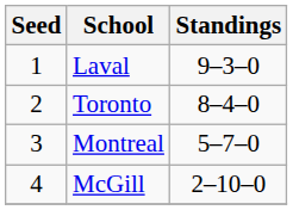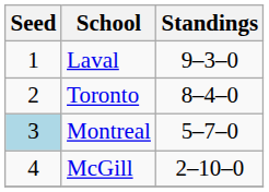Montreal | Seed: no background -> lightblue background
